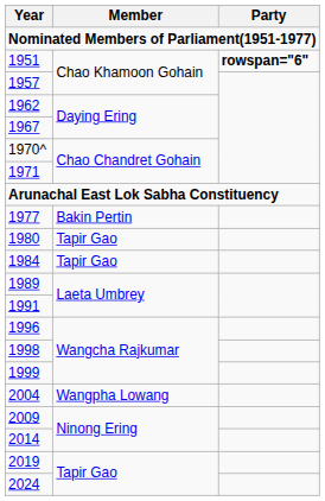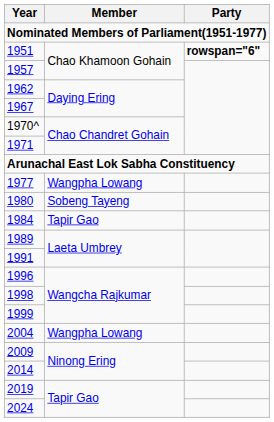1977 | Member: Bakin Pertin -> Wangpha Lowang
1980 | Member: Tapir Gao -> Sobeng Tayeng
